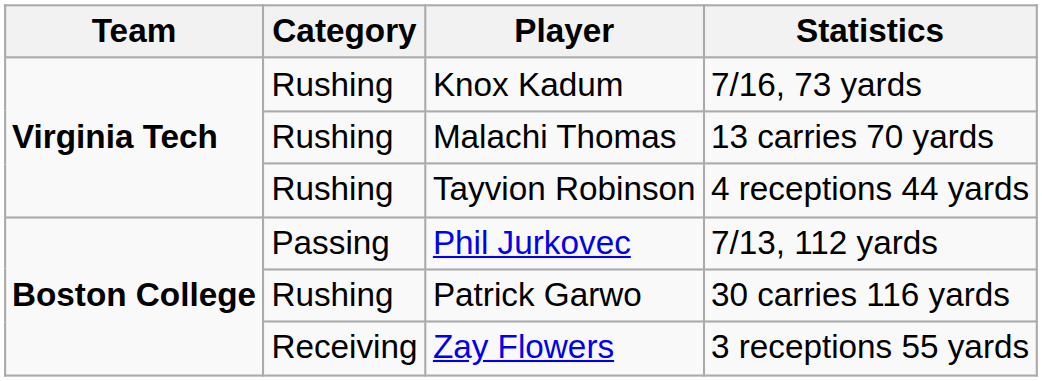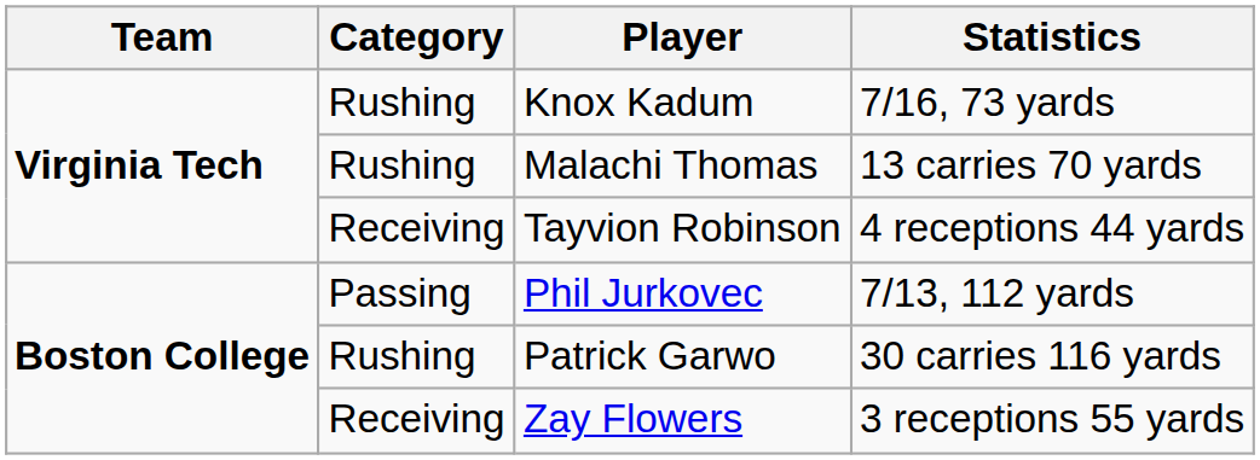Tayvion Robinson | Category: Rushing -> Receiving
